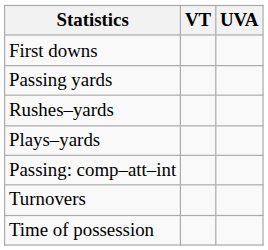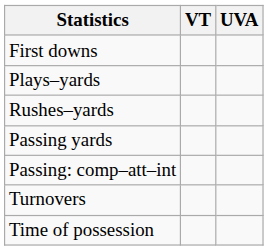rows swapped: Plays–yards <-> Passing yards
